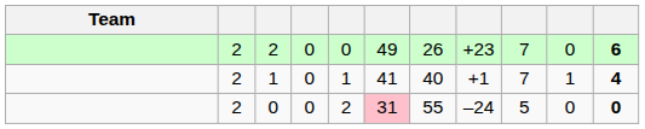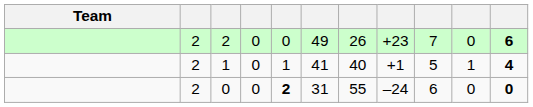row 3 | column 9: 7 -> 5
row 4 | column 5: normal -> bold
row 4 | column 6: pink background -> no background
row 4 | column 9: 5 -> 6
